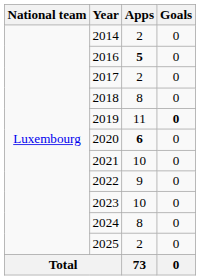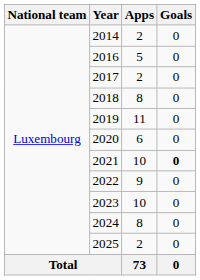2016 | Apps: bold -> normal
2019 | Goals: bold -> normal
2020 | Apps: bold -> normal
2021 | Goals: normal -> bold
